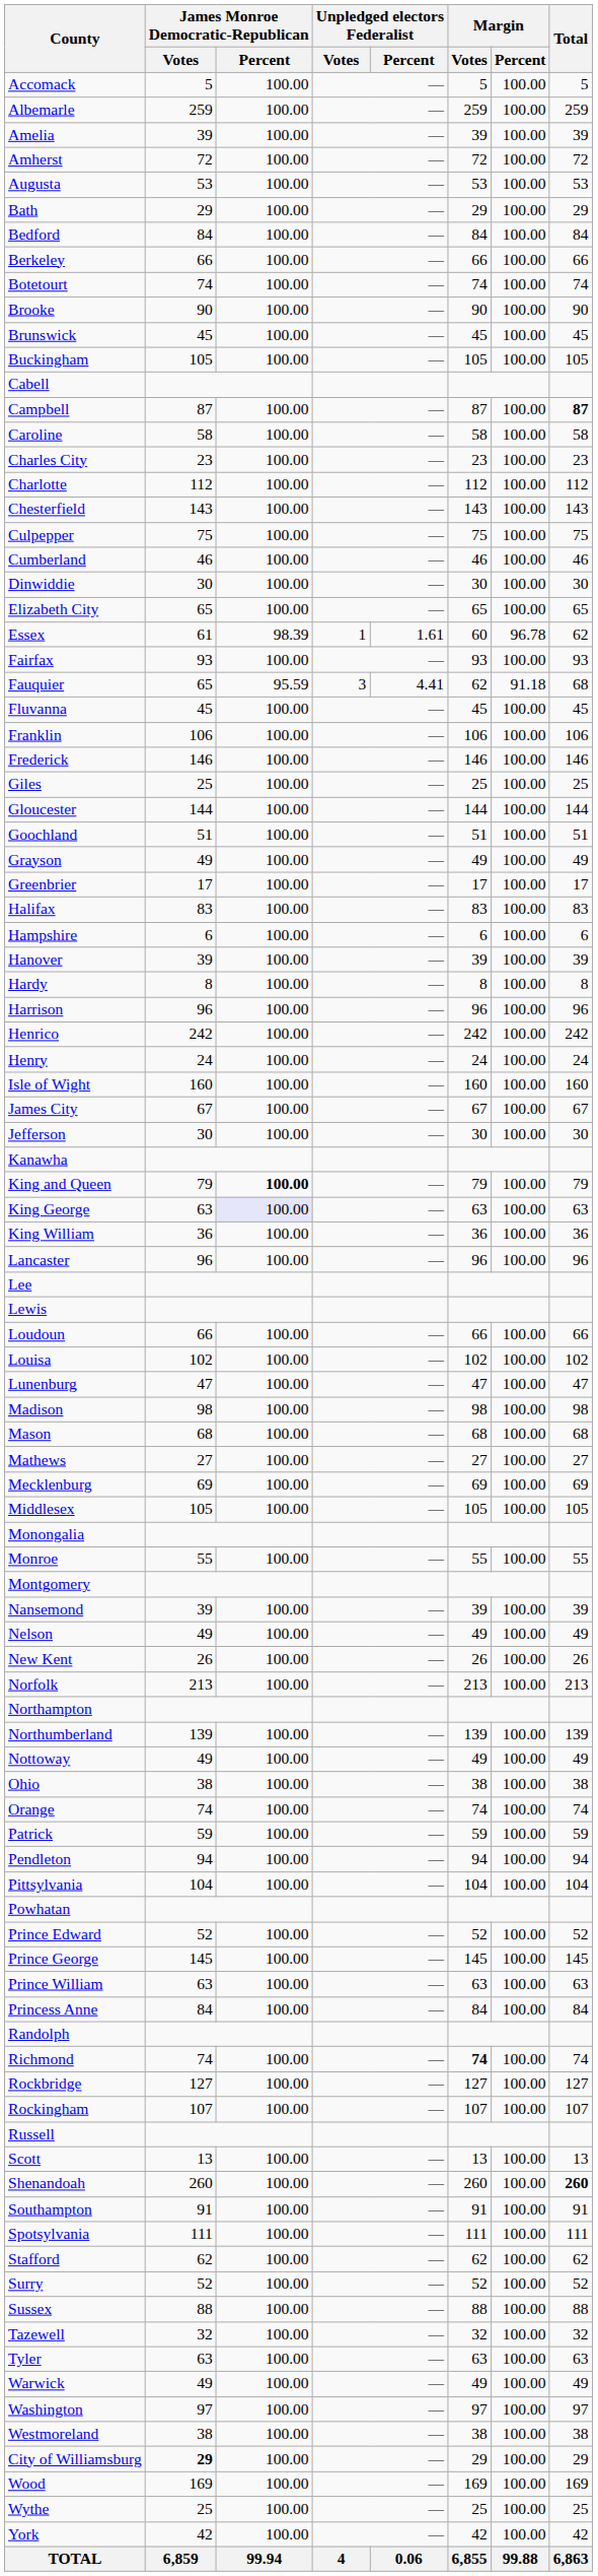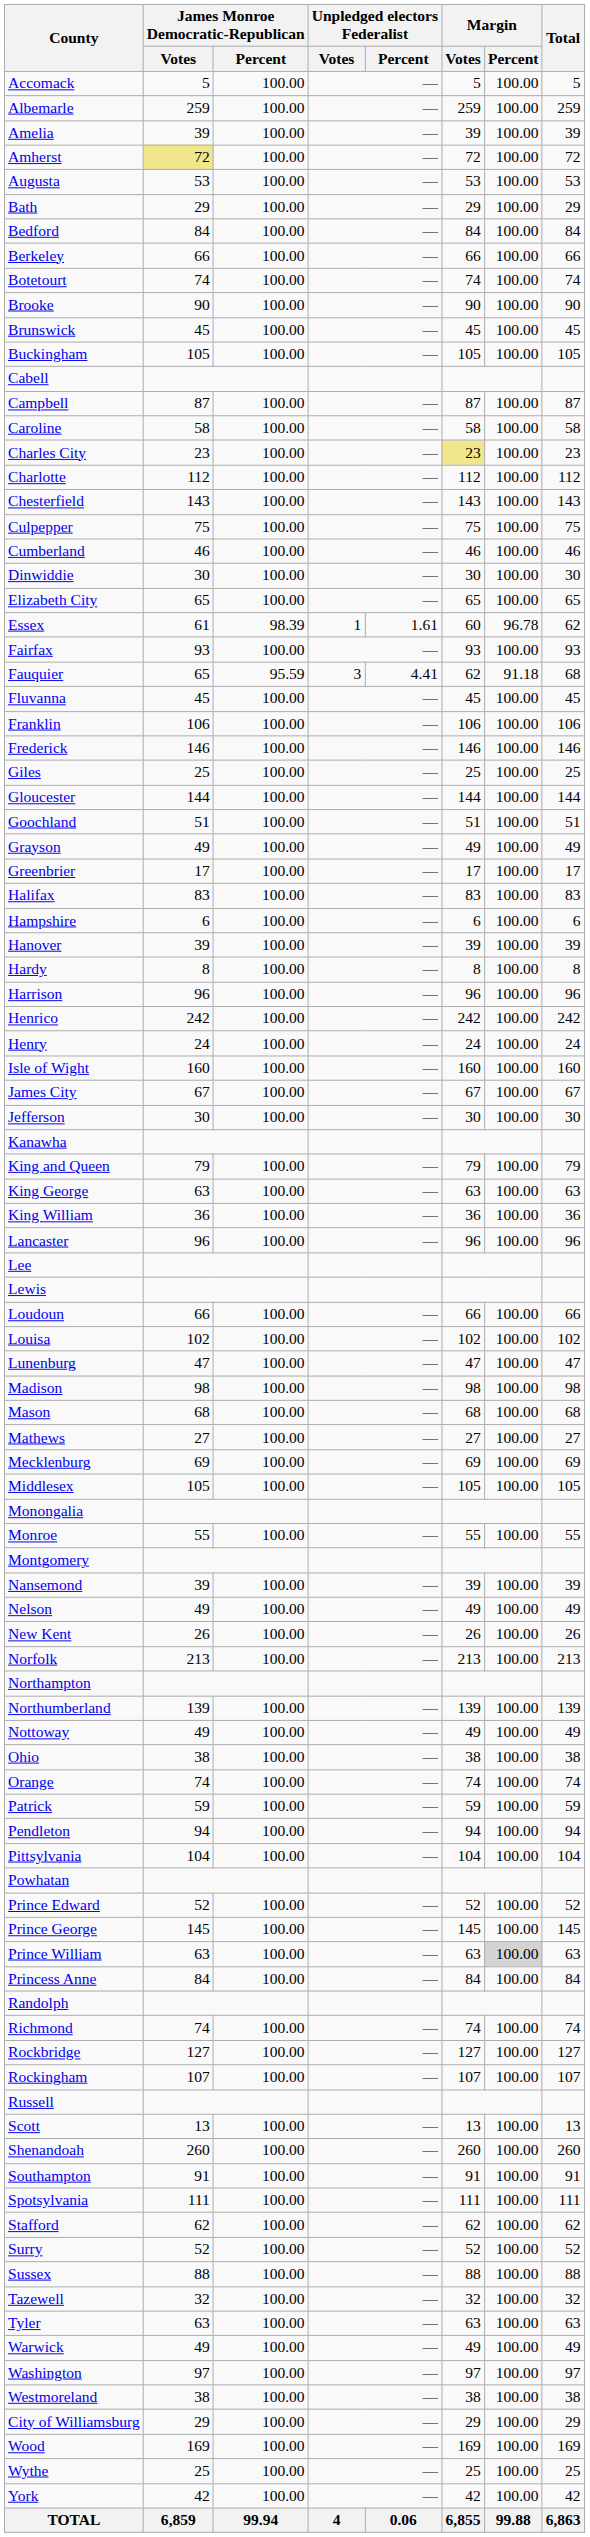Amherst | James Monroe Democratic-Republican / Votes: no background -> khaki background
Campbell | Total: bold -> normal
Charles City | Margin / Votes: no background -> khaki background
King and Queen | James Monroe Democratic-Republican / Percent: bold -> normal
King George | James Monroe Democratic-Republican / Percent: lavender background -> no background
Prince William | Margin / Percent: no background -> lightgrey background
Richmond | Margin / Votes: bold -> normal
Shenandoah | Total: bold -> normal
City of Williamsburg | James Monroe Democratic-Republican / Votes: bold -> normal
